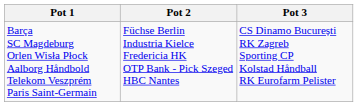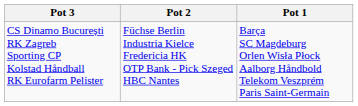columns swapped: Pot 1 <-> Pot 3
